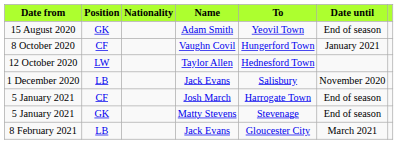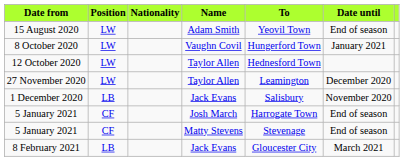15 August 2020 | Position: GK -> LW
8 October 2020 | Position: CF -> LW
+ row: 27 November 2020 | LW | Taylor Allen | Leamington | December 2020
5 January 2021 / Matty Stevens | Position: GK -> CF
